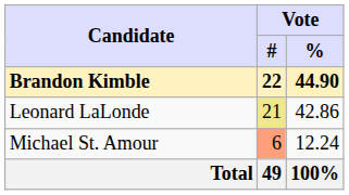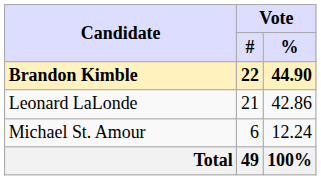Leonard LaLonde | Vote / #: khaki background -> no background
Michael St. Amour | Vote / #: lightsalmon background -> no background
